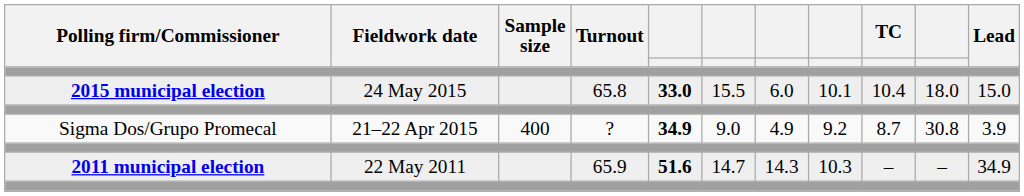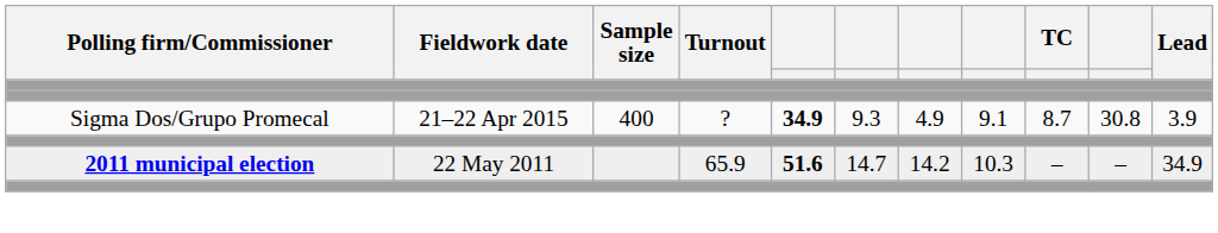- row: 2015 municipal election | 24 May 2015 | 65.8 | 33.0 | 15.5 | 6.0 | 10.1 | 10.4 | 18.0 | 15.0
Sigma Dos/Grupo Promecal | column 6: 9.0 -> 9.3
Sigma Dos/Grupo Promecal | column 8: 9.2 -> 9.1
2011 municipal election | column 7: 14.3 -> 14.2
